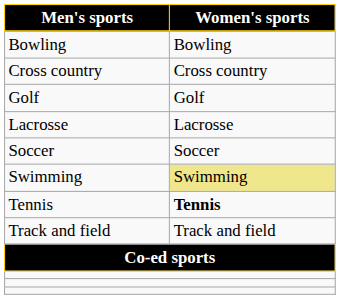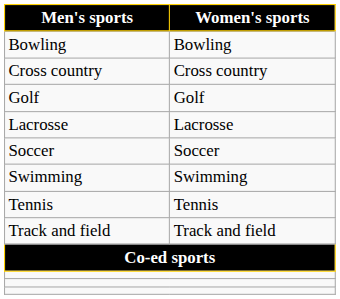row 7 | Women's sports: khaki background -> no background
row 8 | Women's sports: bold -> normal
